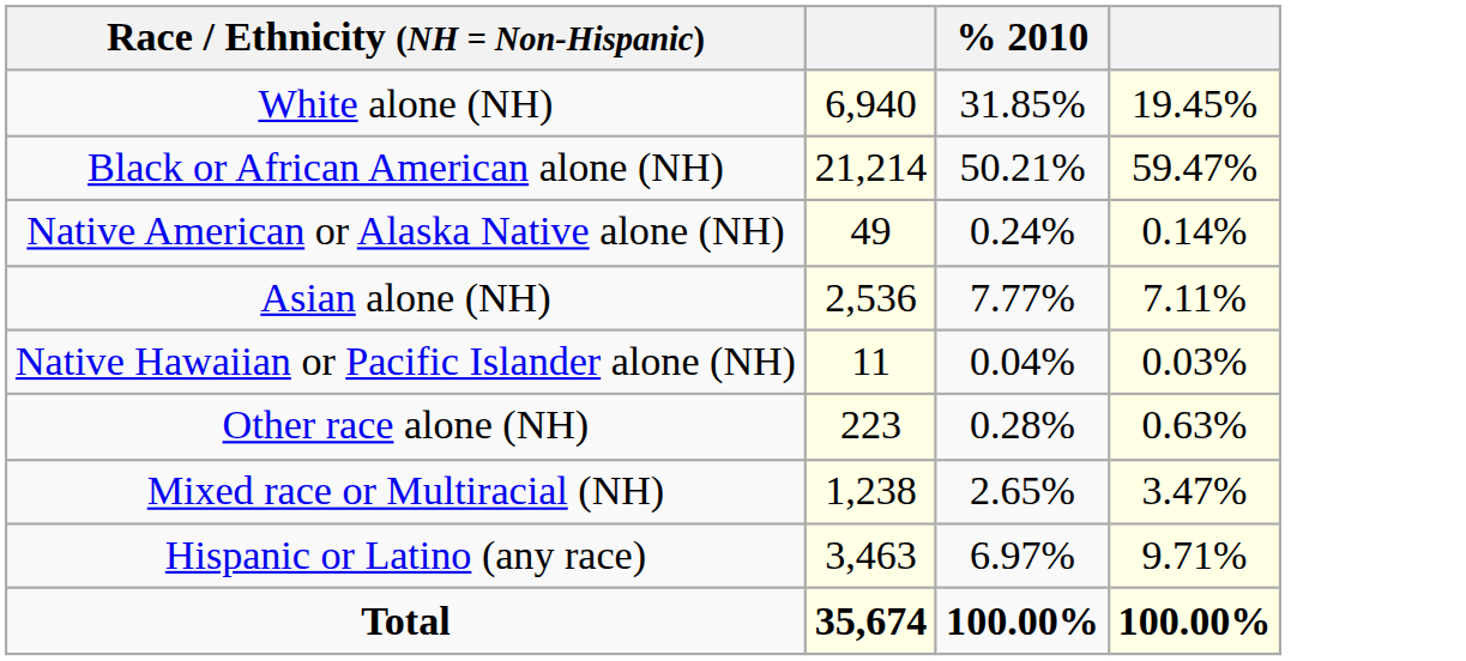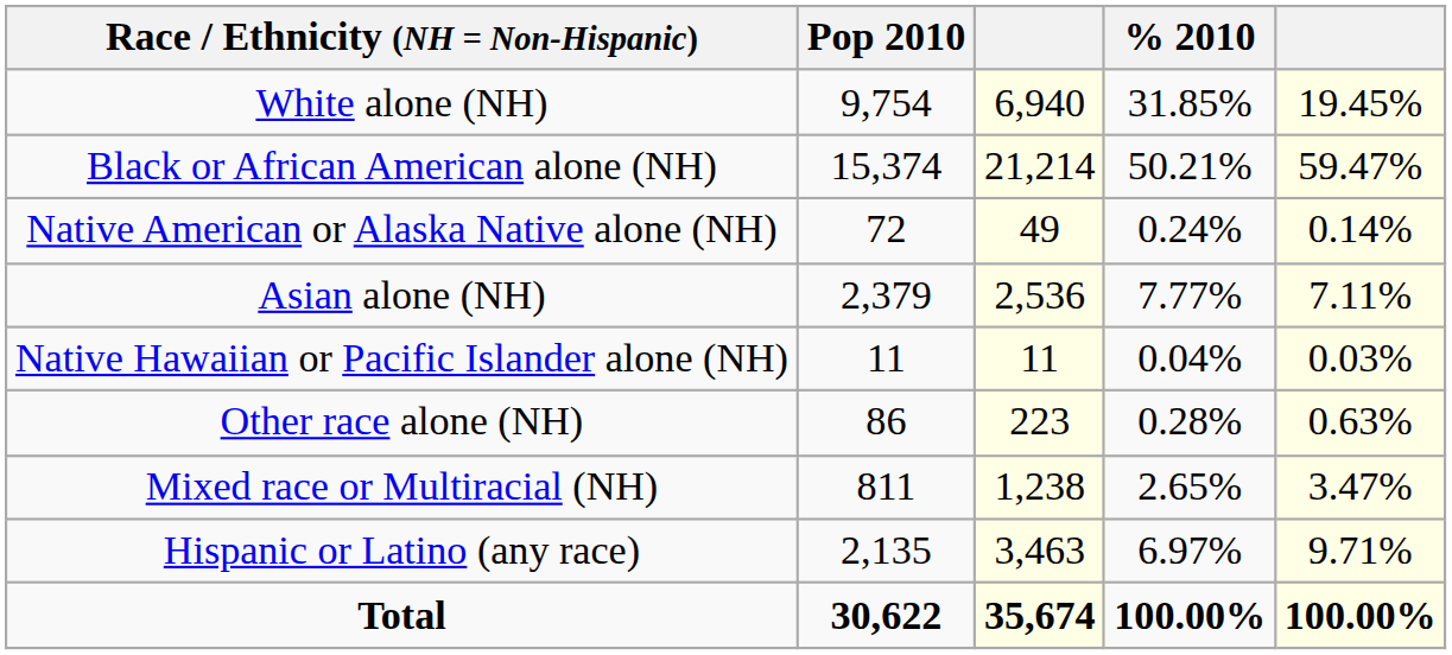+ column: Pop 2010 | 9,754 | 15,374 | 72 | 2,379 | 11 | 86 | 811 | 2,135 | 30,622
